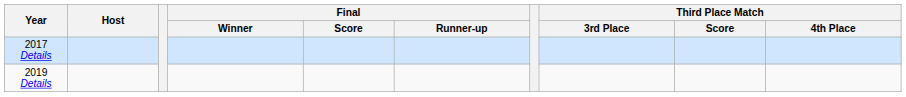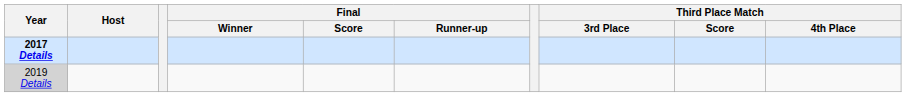2017 Details | Year: normal -> bold
2019 Details | Year: no background -> lightgrey background
